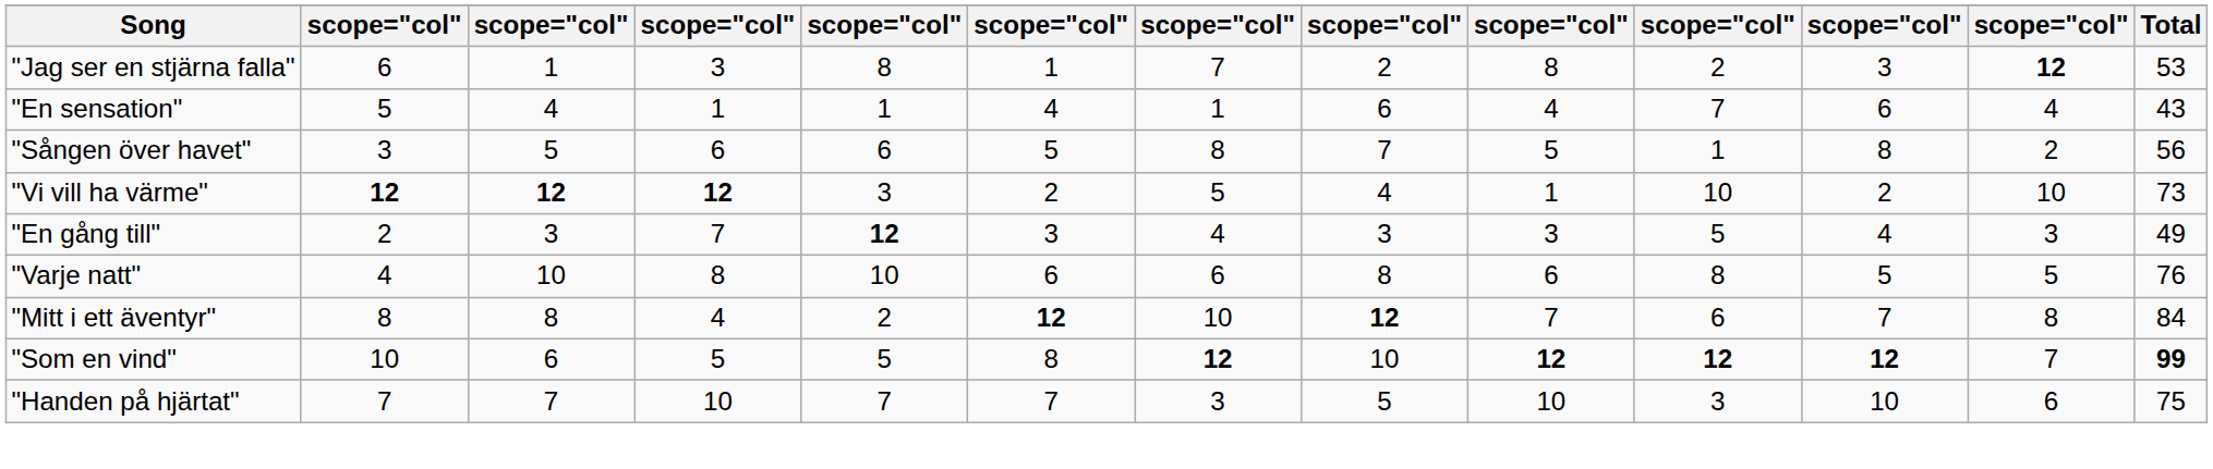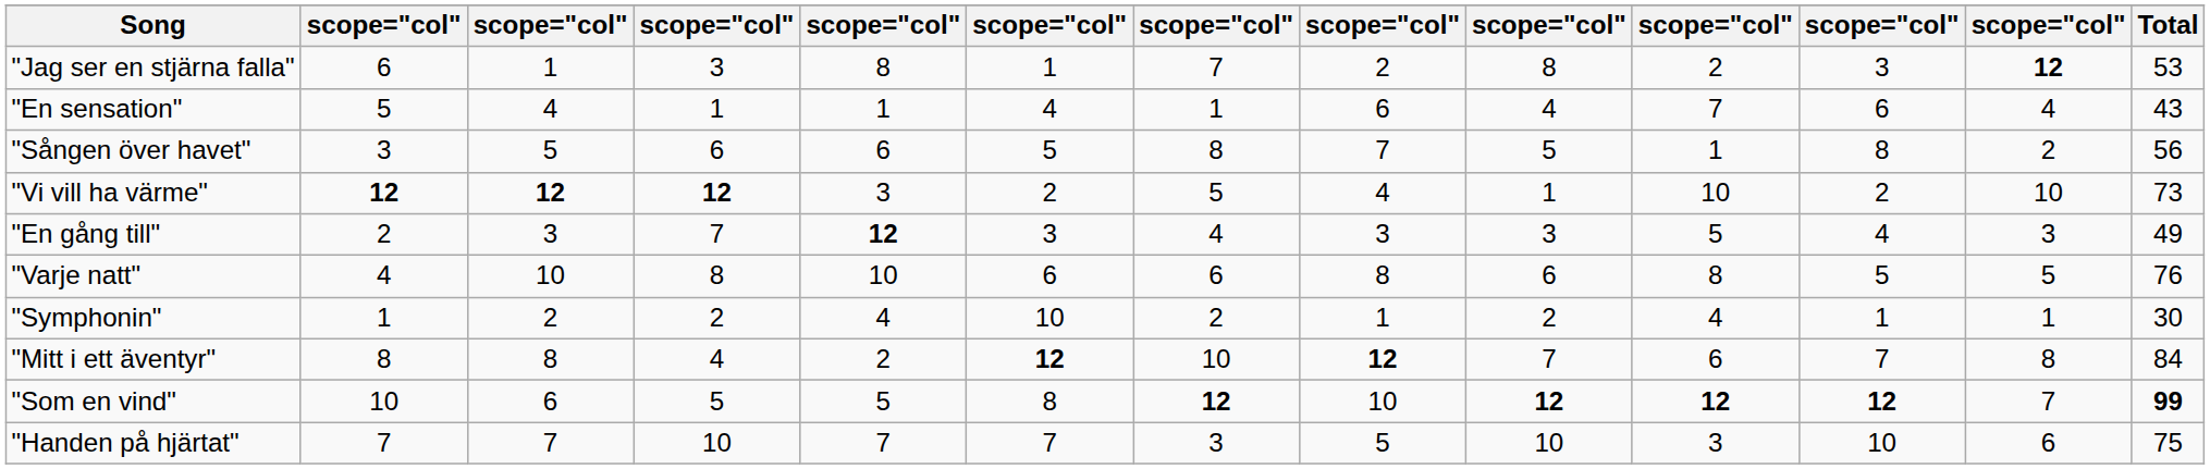+ row: "Symphonin" | 1 | 2 | 2 | 4 | 10 | 2 | 1 | 2 | 4 | 1 | 1 | 30
